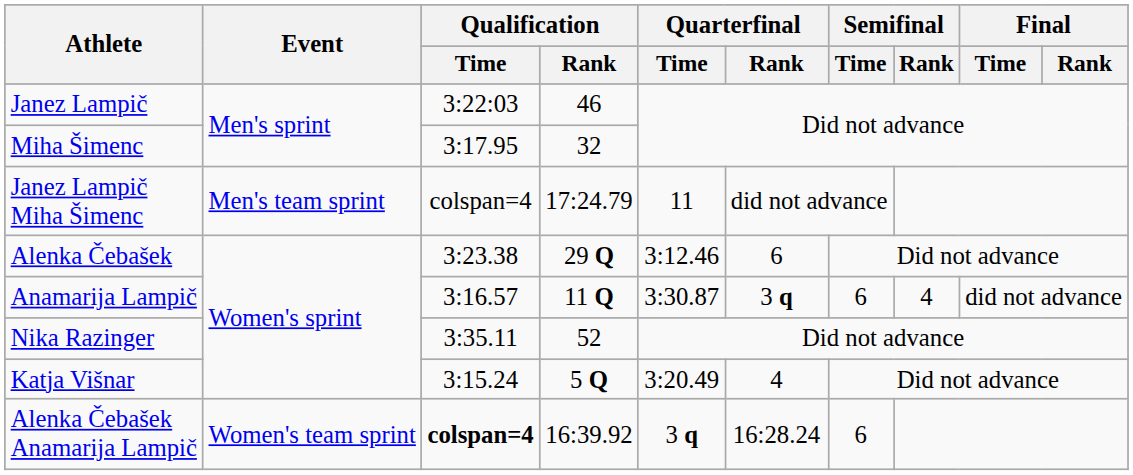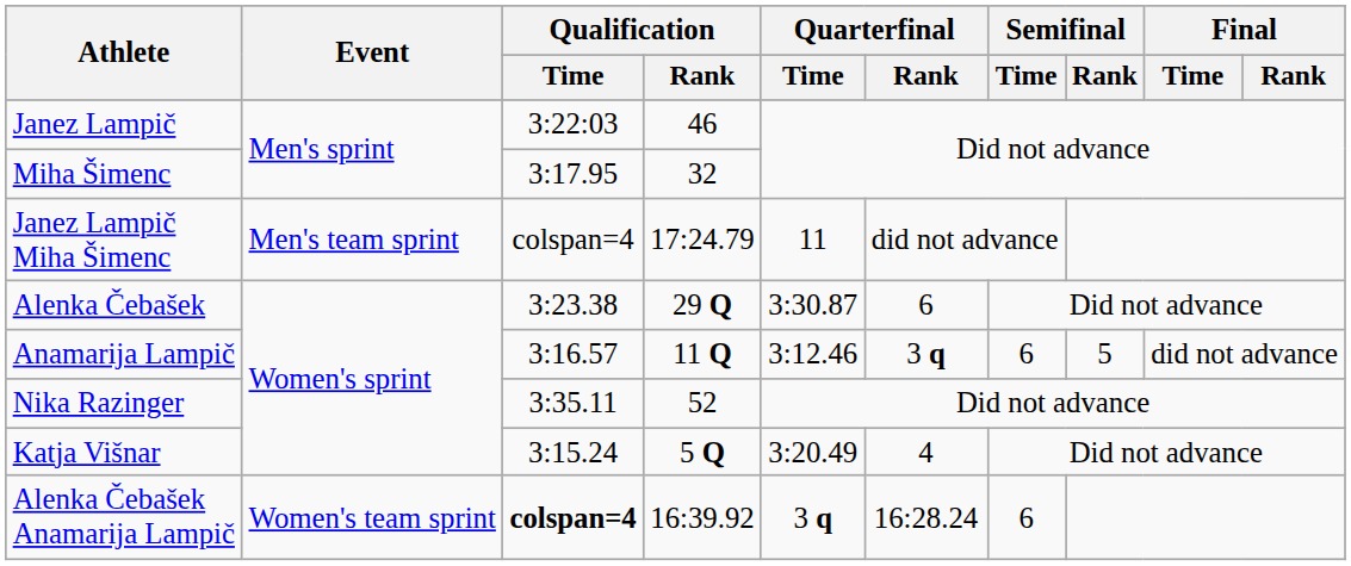Alenka Čebašek | Quarterfinal / Time: 3:12.46 -> 3:30.87
Anamarija Lampič | Quarterfinal / Time: 3:30.87 -> 3:12.46
Anamarija Lampič | Semifinal / Rank: 4 -> 5
